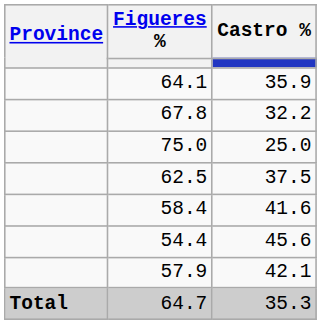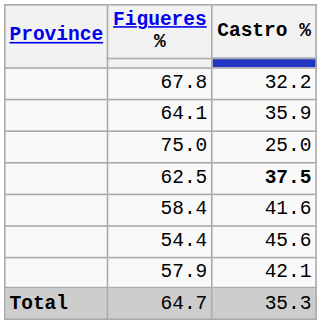rows swapped: 64.1 <-> 67.8
62.5 | Castro %: normal -> bold
